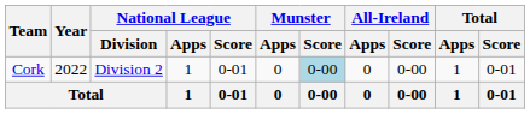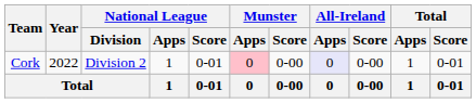Cork | Munster / Apps: no background -> pink background
Cork | Munster / Score: lightblue background -> no background
Cork | All-Ireland / Apps: no background -> lavender background
